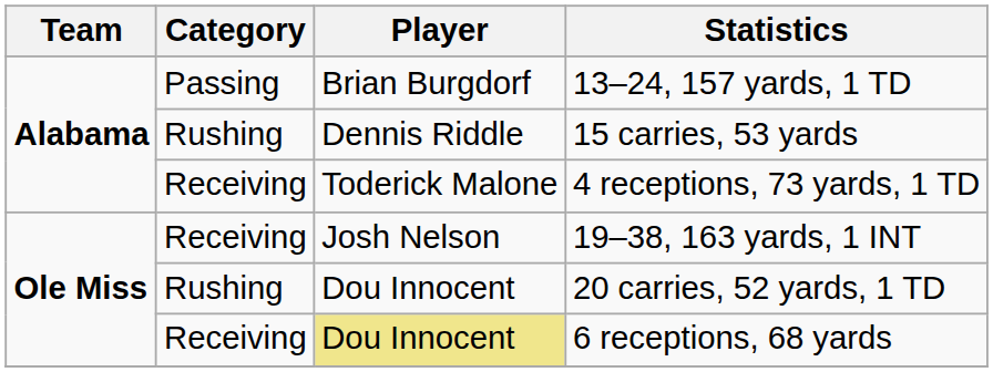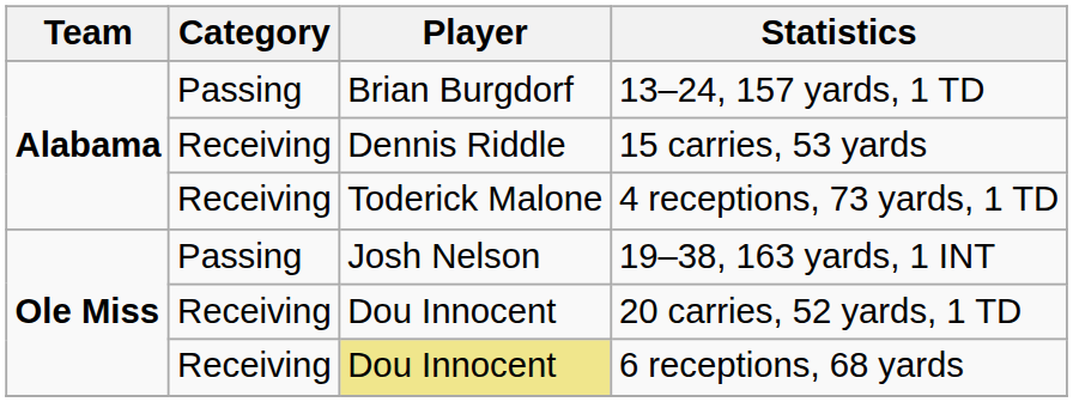15 carries, 53 yards | Category: Rushing -> Receiving
19–38, 163 yards, 1 INT | Category: Receiving -> Passing
20 carries, 52 yards, 1 TD | Category: Rushing -> Receiving
